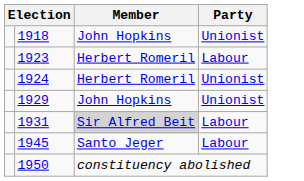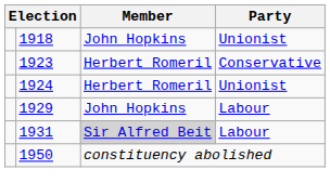1923 | Party: Labour -> Conservative
1929 | Party: Unionist -> Labour
- row: 1945 | Santo Jeger | Labour
